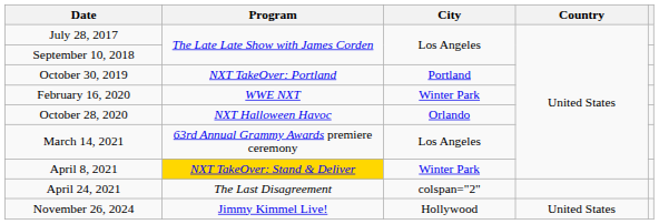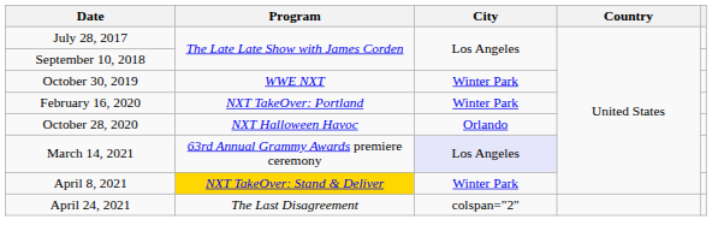October 30, 2019 | Program: NXT TakeOver: Portland -> WWE NXT
October 30, 2019 | City: Portland -> Winter Park
February 16, 2020 | Program: WWE NXT -> NXT TakeOver: Portland
March 14, 2021 | City: no background -> lavender background
- row: November 26, 2024 | Jimmy Kimmel Live! | Hollywood | United States
